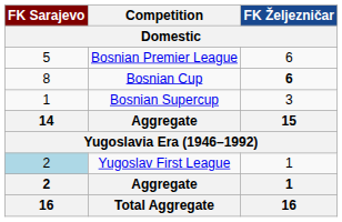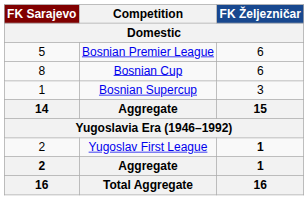Bosnian Cup | FK Željezničar: bold -> normal
Yugoslav First League | FK Sarajevo: lightblue background -> no background
Yugoslav First League | FK Željezničar: normal -> bold
